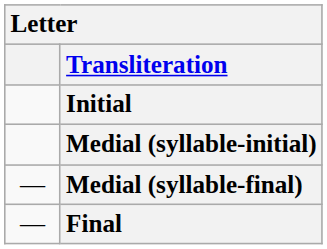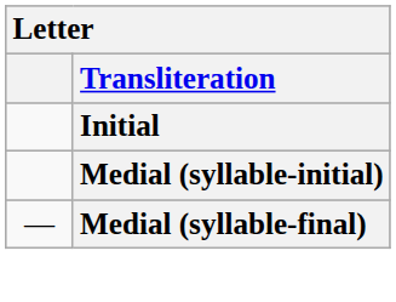- row: — | Final
